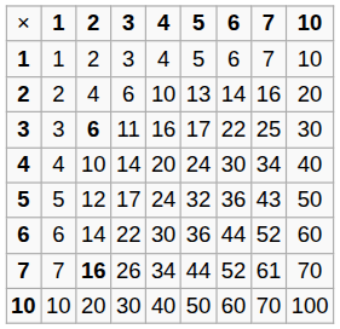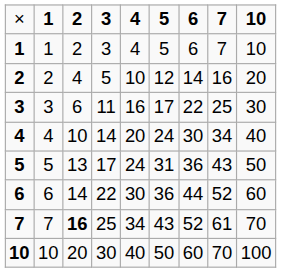row 3 | column 4: 6 -> 5
row 3 | column 6: 13 -> 12
row 4 | column 3: bold -> normal
row 6 | column 3: 12 -> 13
row 6 | column 6: 32 -> 31
row 8 | column 4: 26 -> 25
row 8 | column 6: 44 -> 43
